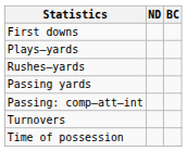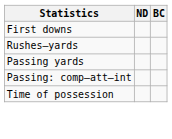- row: Plays–yards
- row: Turnovers
